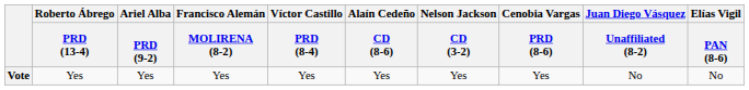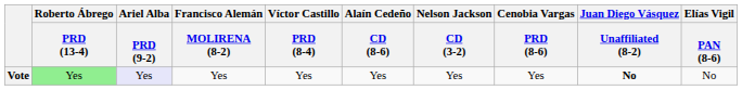Vote | Roberto Ábrego / PRD (13-4): no background -> lightgreen background
Vote | Ariel Alba / PRD (9-2): no background -> lavender background
Vote | Juan Diego Vásquez / Unaffiliated (8-2): normal -> bold
